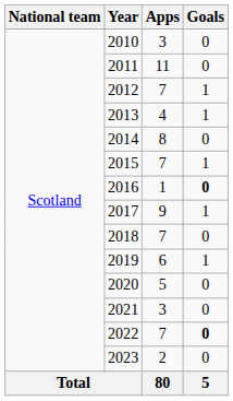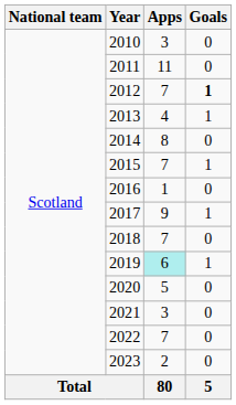2012 | Goals: normal -> bold
2016 | Goals: bold -> normal
2019 | Apps: no background -> paleturquoise background
2022 | Goals: bold -> normal
